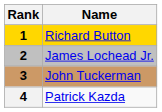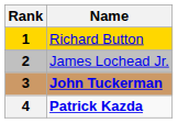John Tuckerman | Name: normal -> bold
Patrick Kazda | Name: normal -> bold
